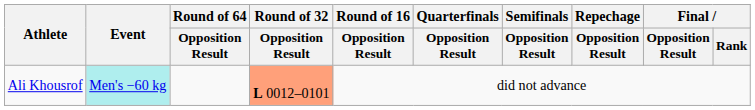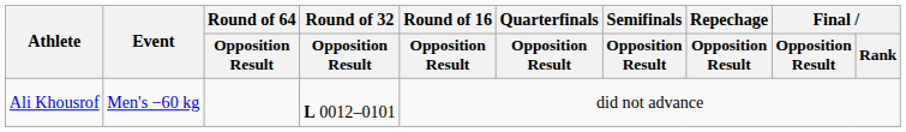Ali Khousrof | Event: paleturquoise background -> no background
Ali Khousrof | Round of 32 / Opposition Result: lightsalmon background -> no background
